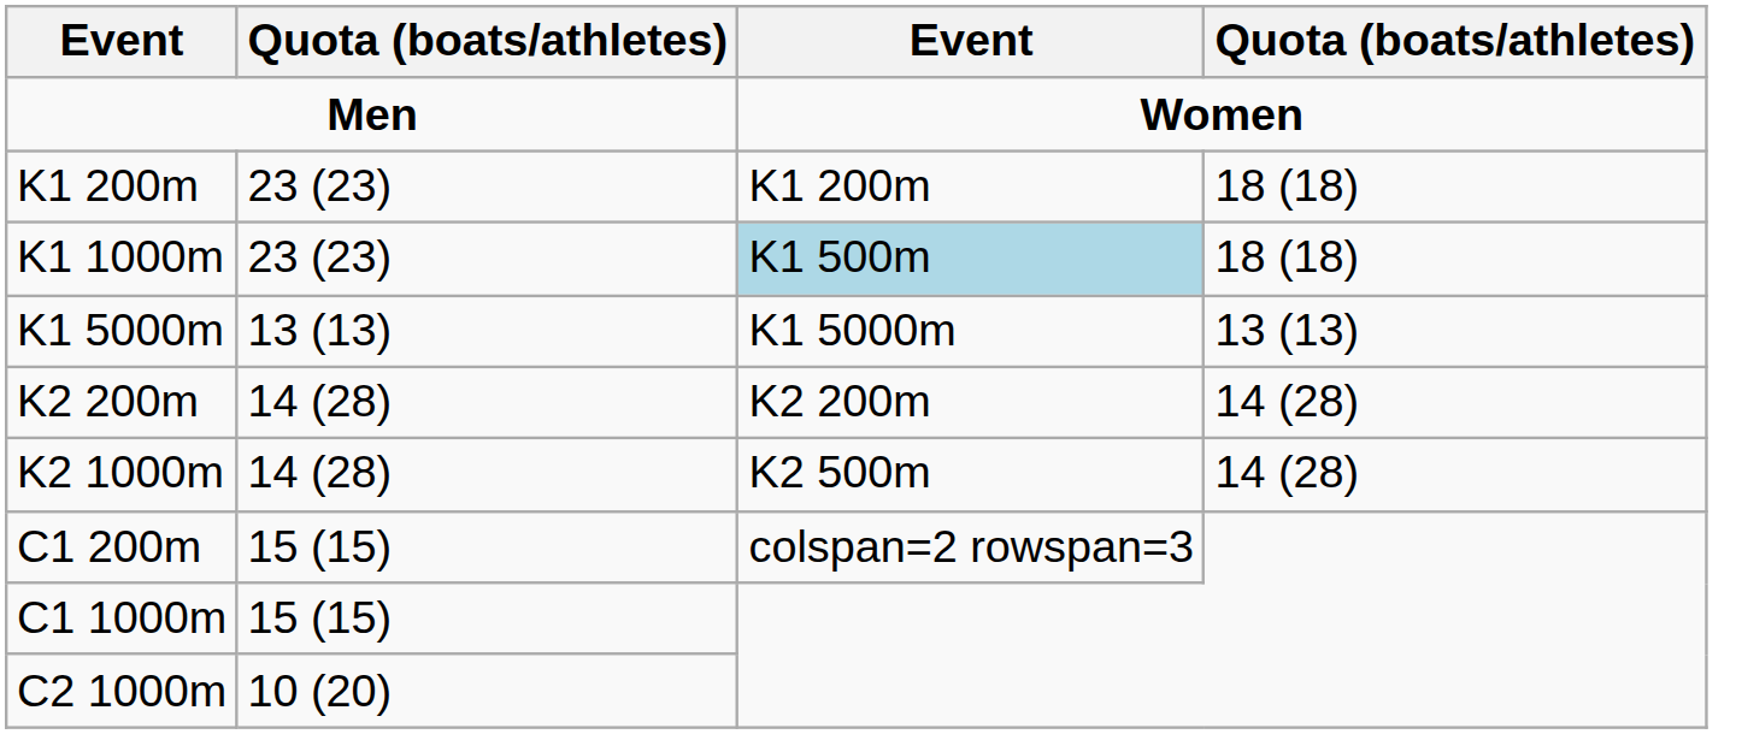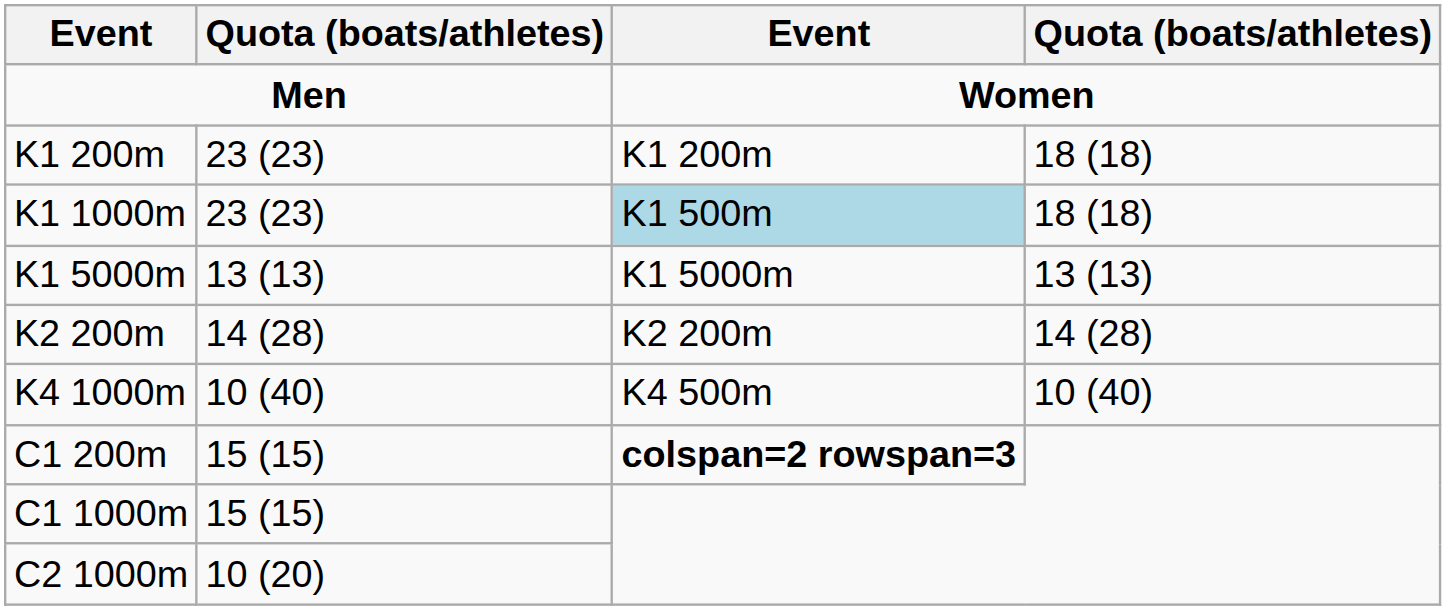- row: K2 1000m | 14 (28) | K2 500m | 14 (28)
+ row: K4 1000m | 10 (40) | K4 500m | 10 (40)
C1 200m | column 3: normal -> bold
